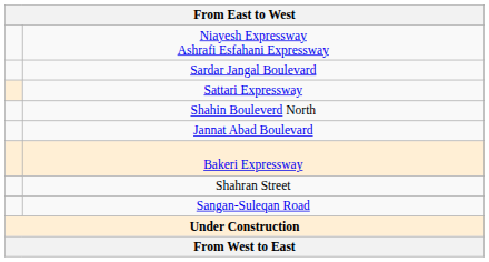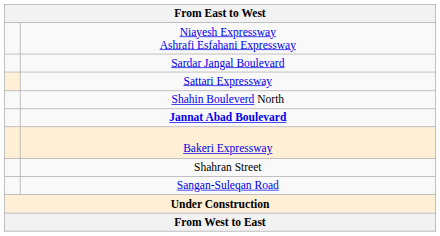Jannat Abad Boulevard | column 2: normal -> bold
